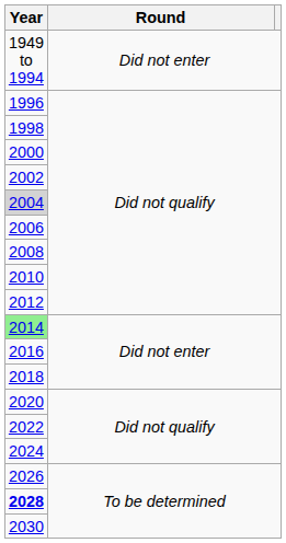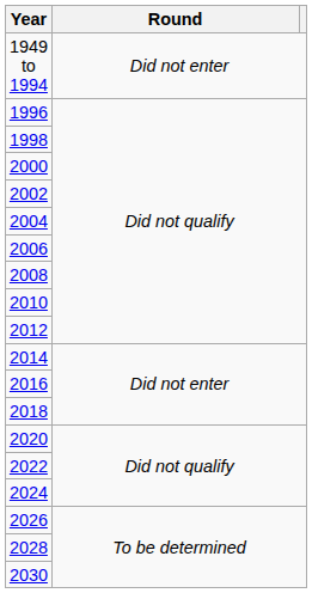2004 | Year: lightgrey background -> no background
2014 | Year: lightgreen background -> no background
2028 | Year: bold -> normal
